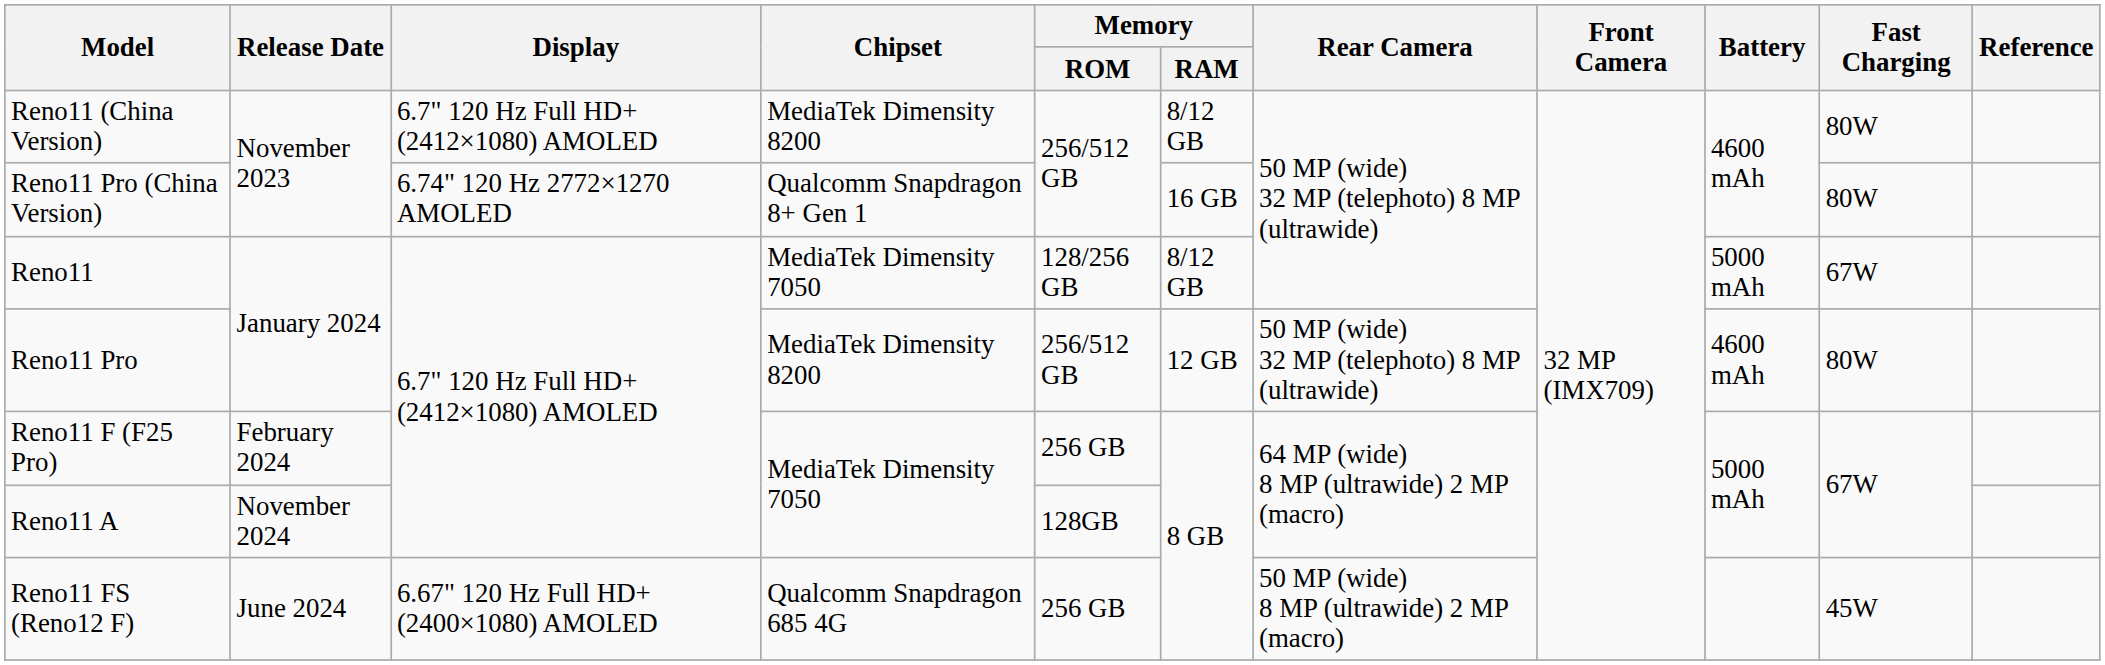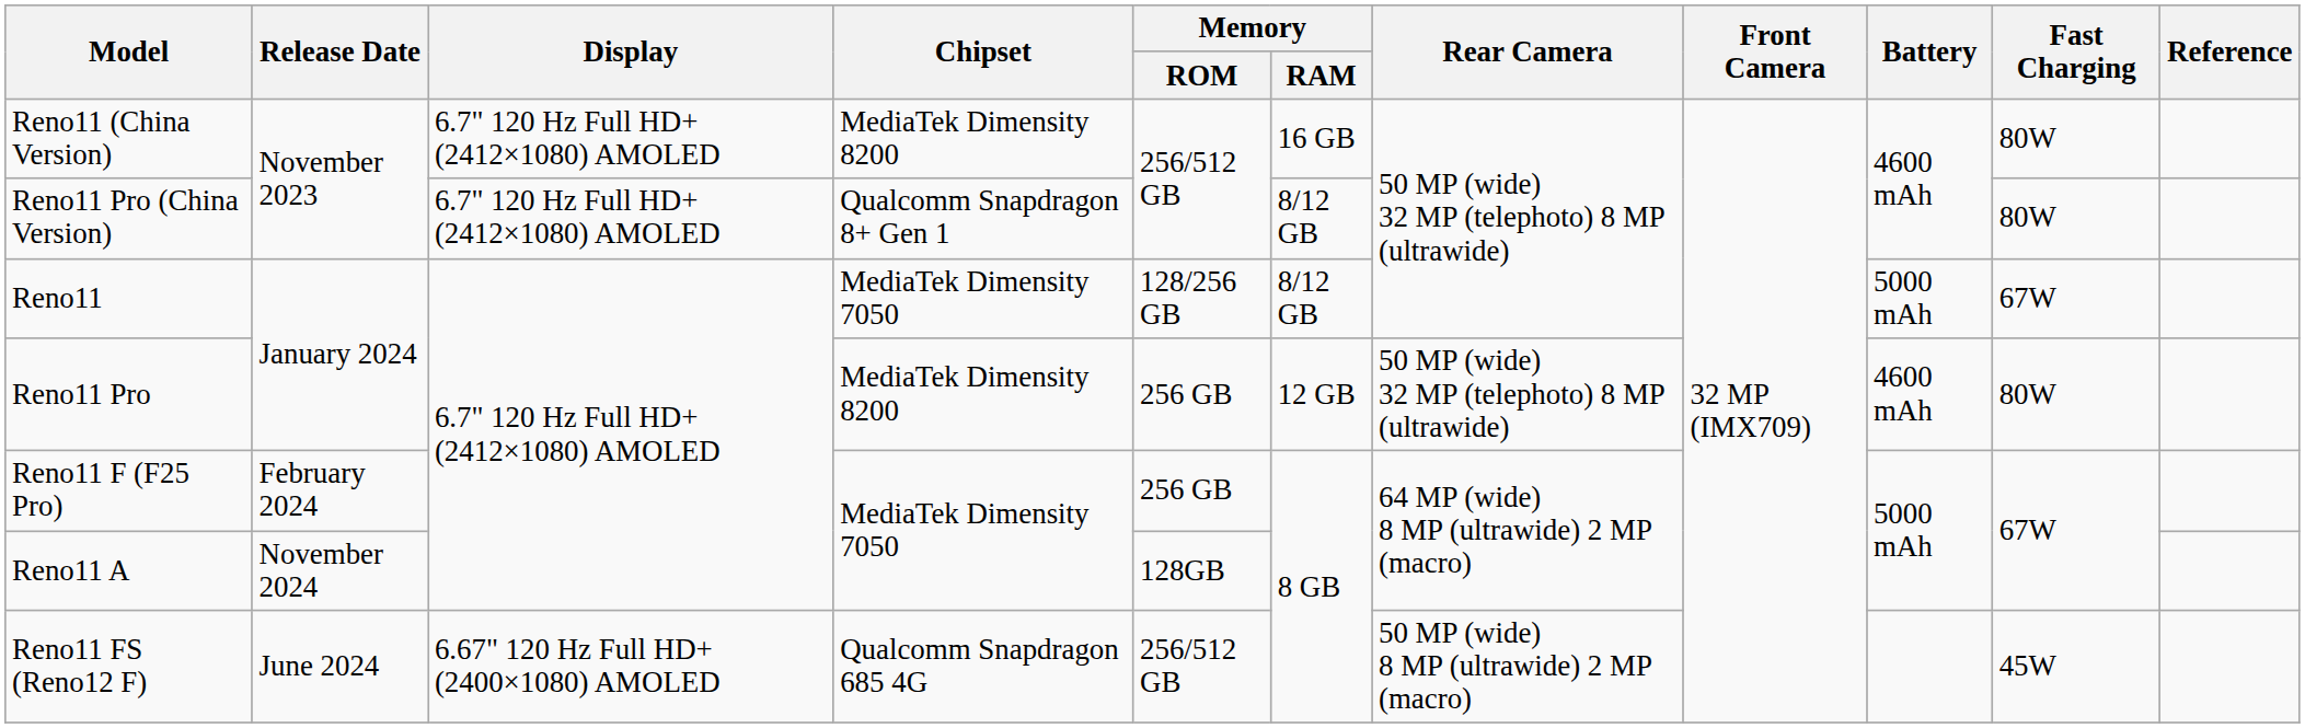Reno11 (China Version) | Memory / RAM: 8/12 GB -> 16 GB
Reno11 Pro (China Version) | Display: 6.74" 120 Hz 2772×1270 AMOLED -> 6.7" 120 Hz Full HD+ (2412×1080) AMOLED
Reno11 Pro (China Version) | Memory / RAM: 16 GB -> 8/12 GB
Reno11 Pro | Memory / ROM: 256/512 GB -> 256 GB
Reno11 FS (Reno12 F) | Memory / ROM: 256 GB -> 256/512 GB
